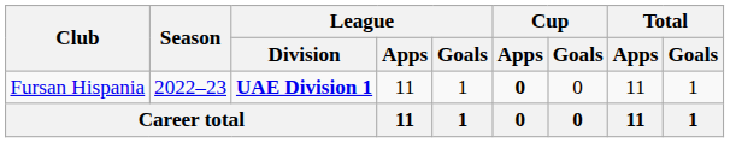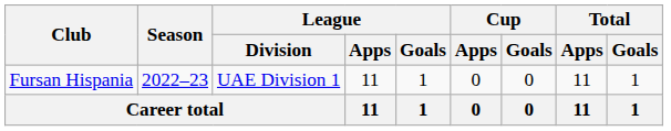Fursan Hispania | League / Division: bold -> normal
Fursan Hispania | Cup / Apps: bold -> normal
